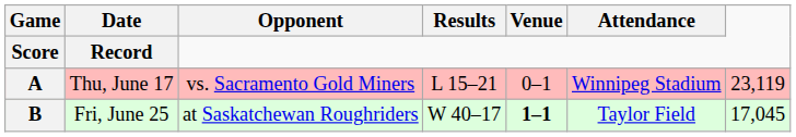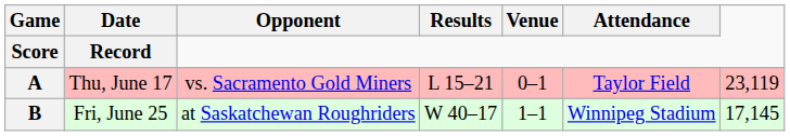A | Attendance: Winnipeg Stadium -> Taylor Field
B | Venue: bold -> normal
B | Attendance: Taylor Field -> Winnipeg Stadium
B | column 7: 17,045 -> 17,145
